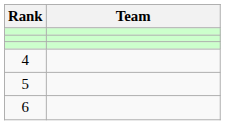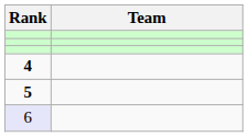row 5 | Rank: normal -> bold
row 6 | Rank: normal -> bold
row 7 | Rank: no background -> lavender background
